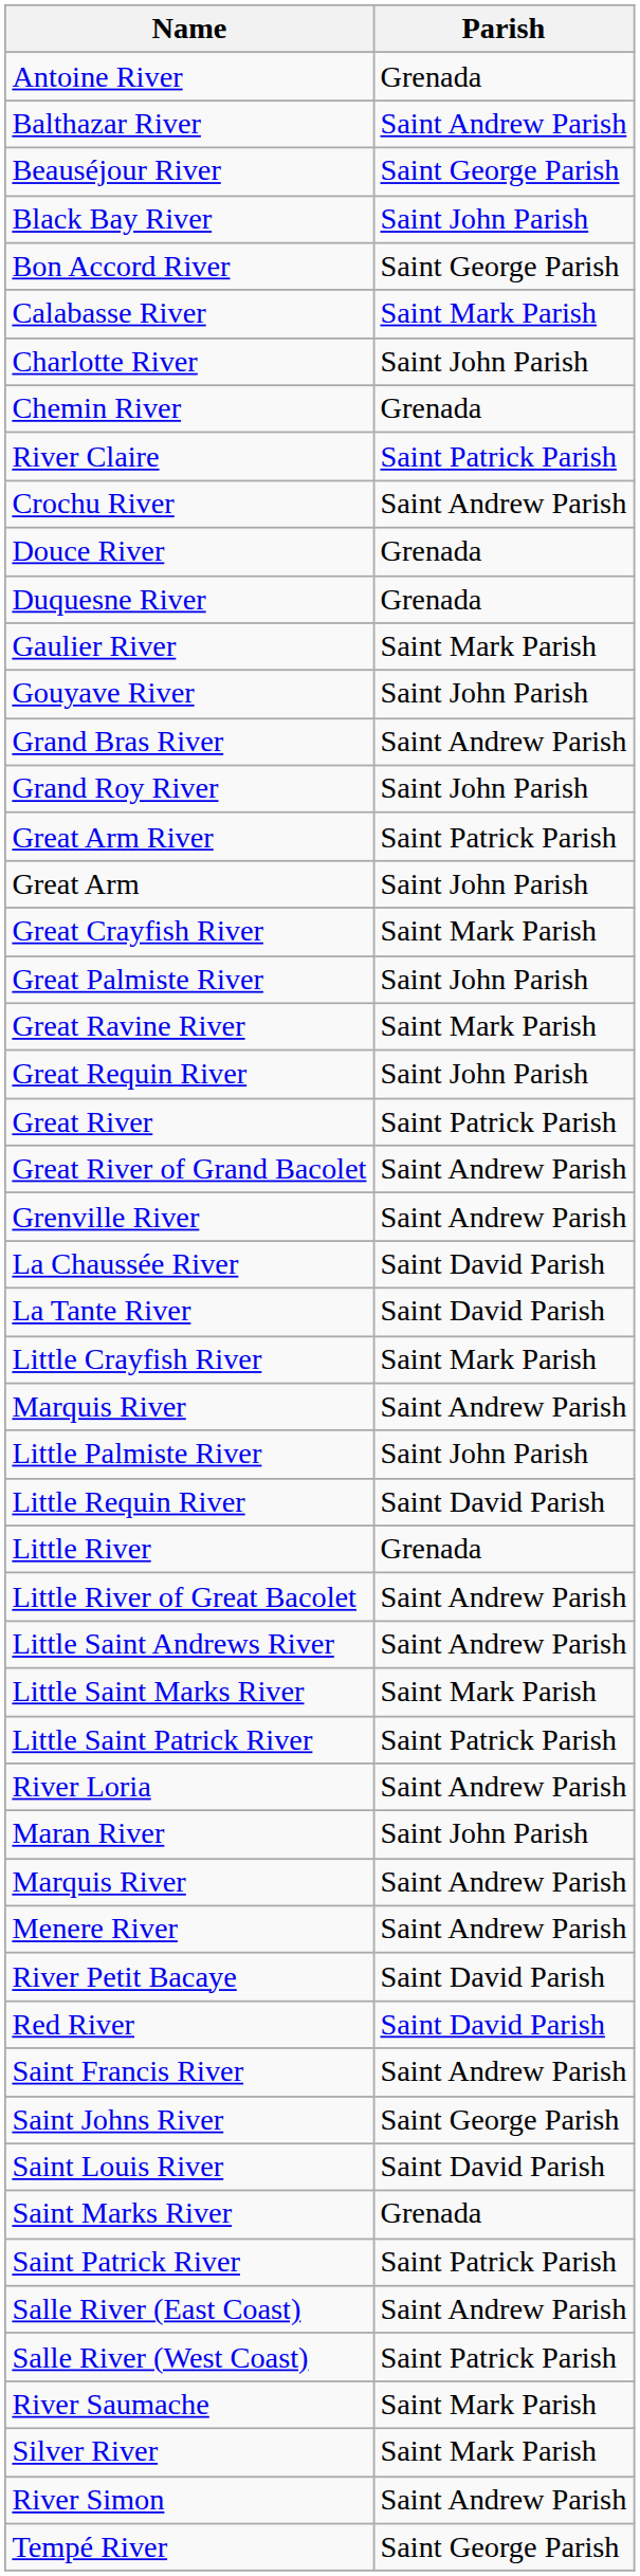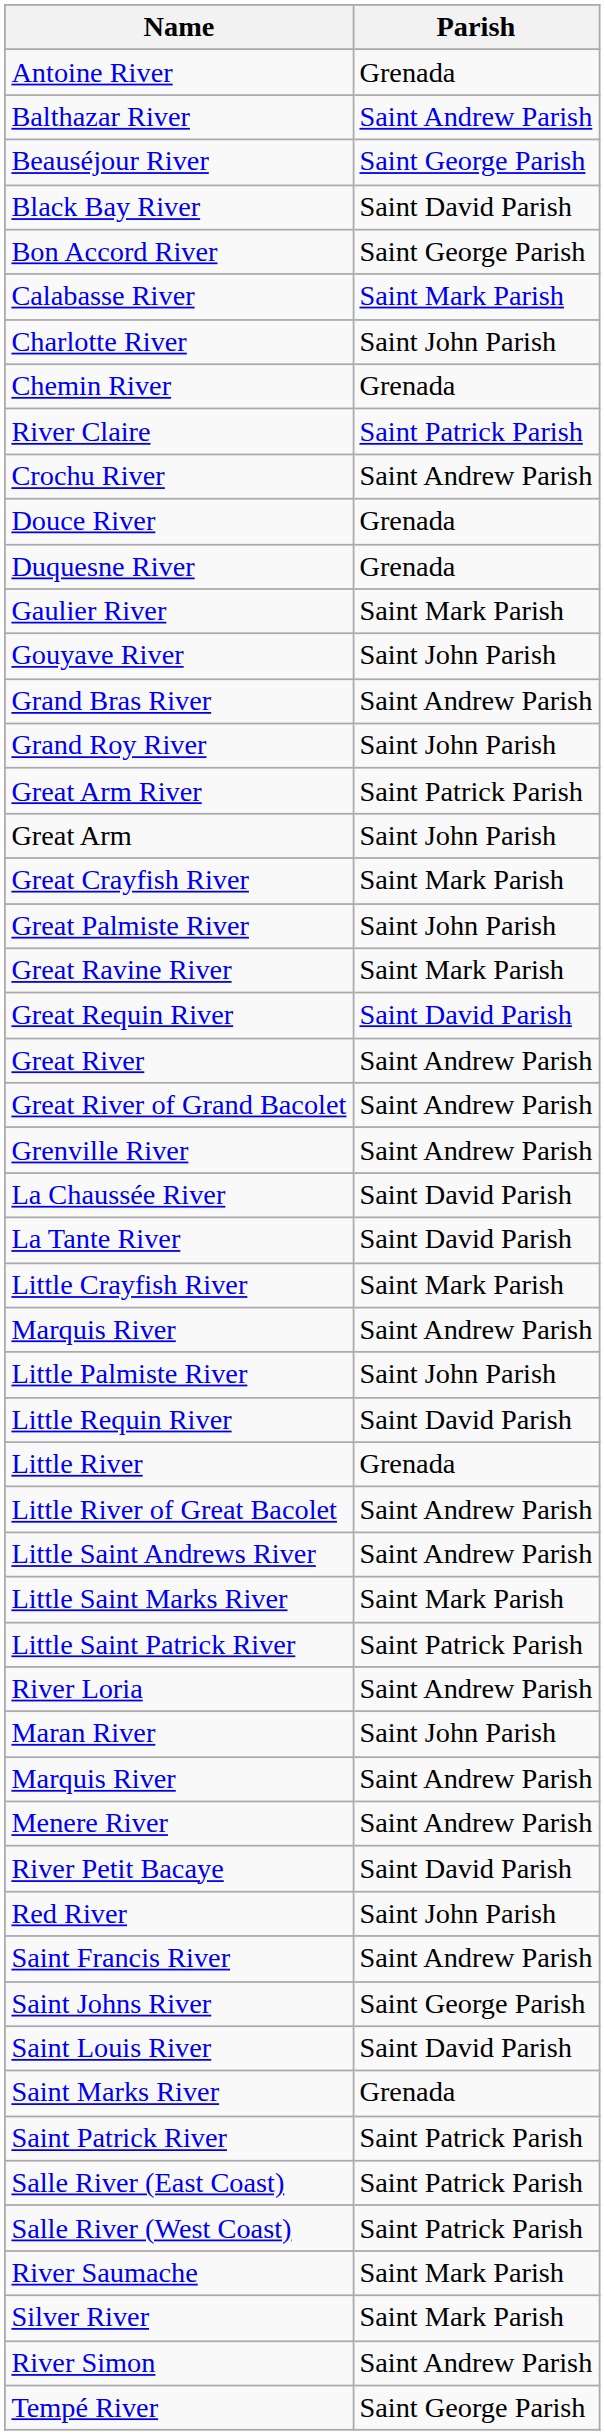row 5 | Parish: Saint John Parish -> Saint David Parish
row 23 | Parish: Saint John Parish -> Saint David Parish
row 24 | Parish: Saint Patrick Parish -> Saint Andrew Parish
row 43 | Parish: Saint David Parish -> Saint John Parish
row 49 | Parish: Saint Andrew Parish -> Saint Patrick Parish
